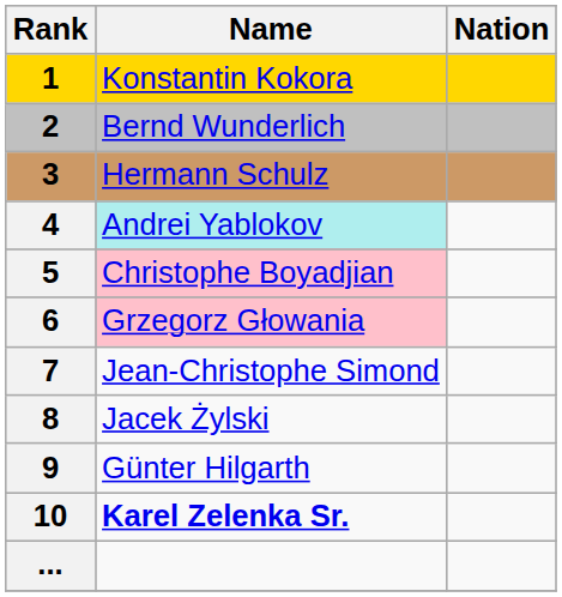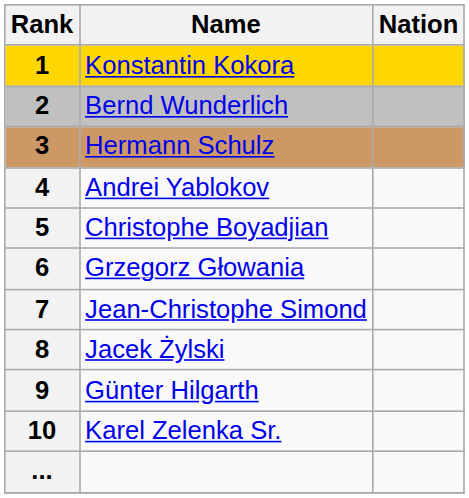Andrei Yablokov | Name: paleturquoise background -> no background
Christophe Boyadjian | Name: pink background -> no background
Grzegorz Głowania | Name: pink background -> no background
Karel Zelenka Sr. | Name: bold -> normal
